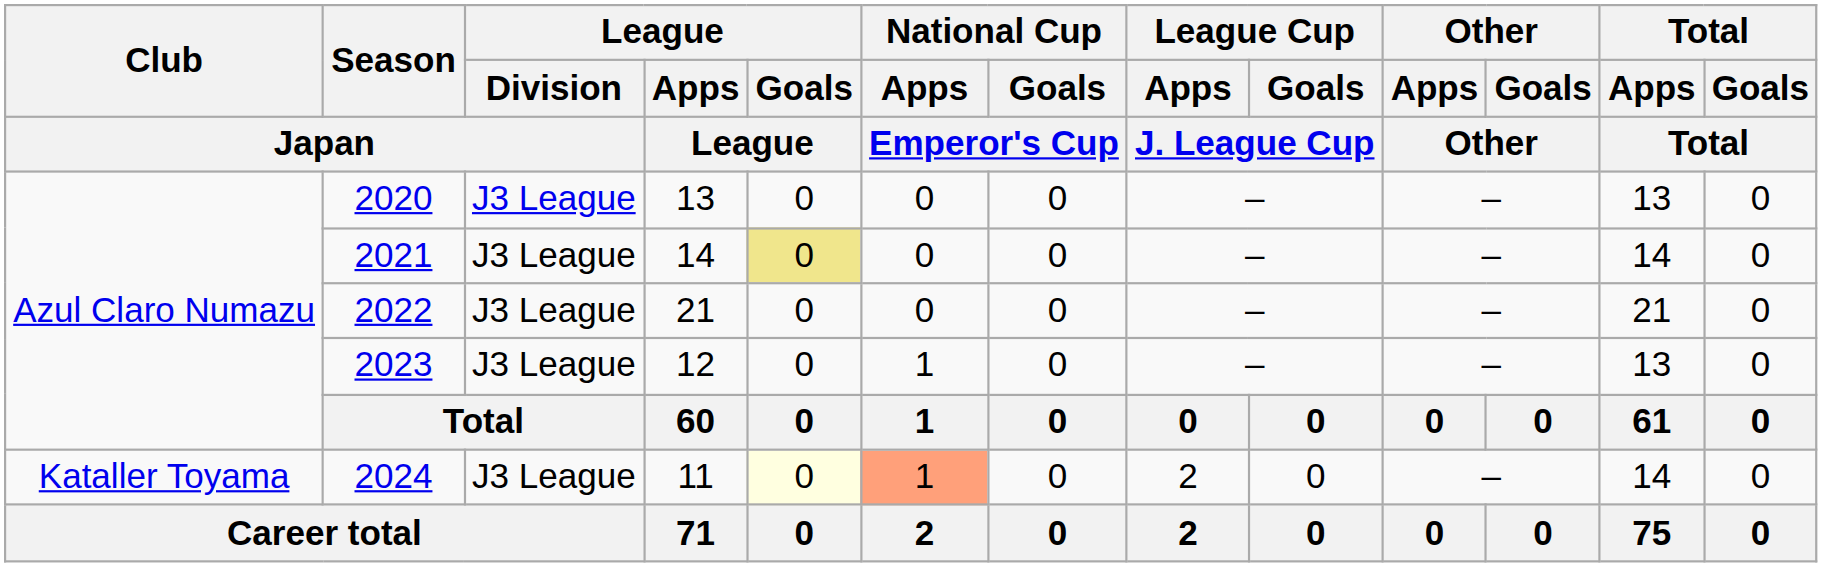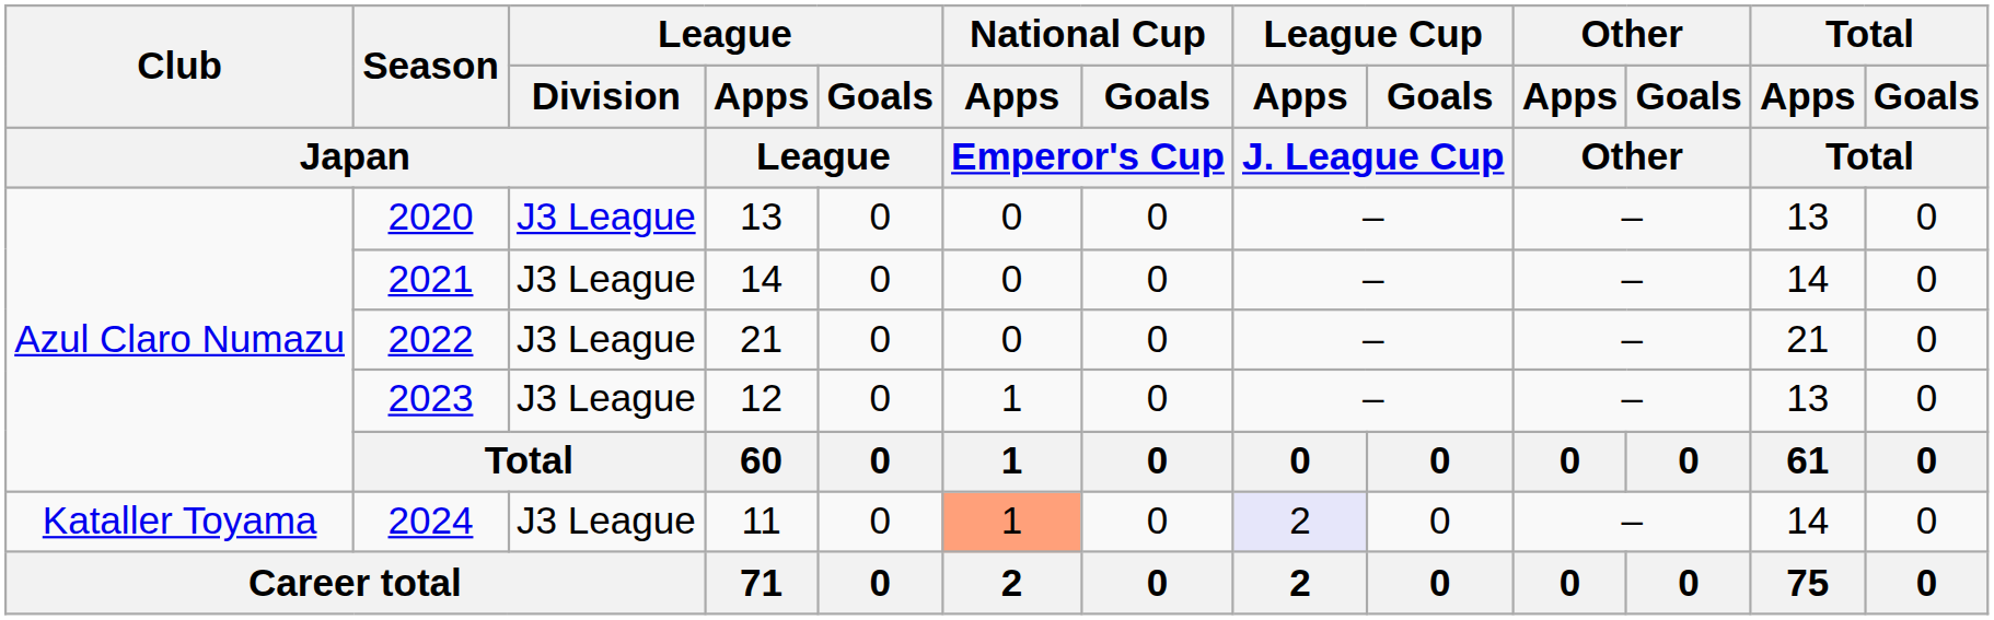2021 | League / Goals / League: khaki background -> no background
2024 | League / Goals / League: lightyellow background -> no background
2024 | League Cup / Apps / J. League Cup: no background -> lavender background
